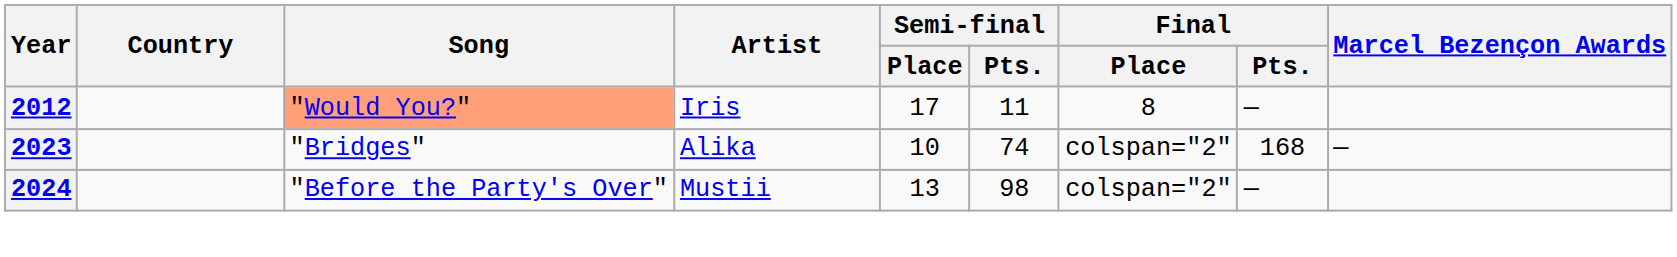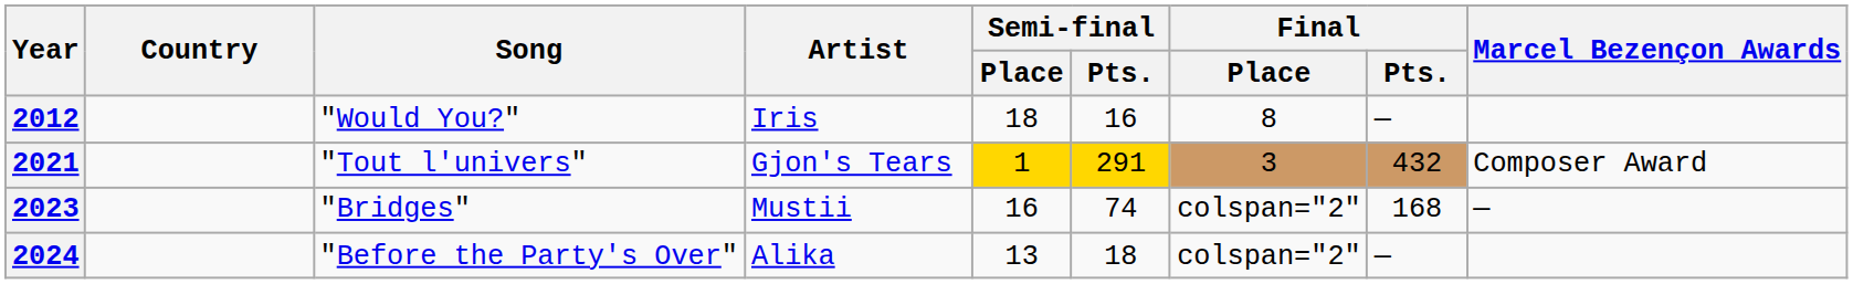2012 | Song: lightsalmon background -> no background
2012 | Semi-final / Place: 17 -> 18
2012 | Semi-final / Pts.: 11 -> 16
+ row: 2021 | "Tout l'univers" | Gjon's Tears | 1 | 291 | 3 | 432 | Composer Award
2023 | Artist: Alika -> Mustii
2023 | Semi-final / Place: 10 -> 16
2024 | Artist: Mustii -> Alika
2024 | Semi-final / Pts.: 98 -> 18
